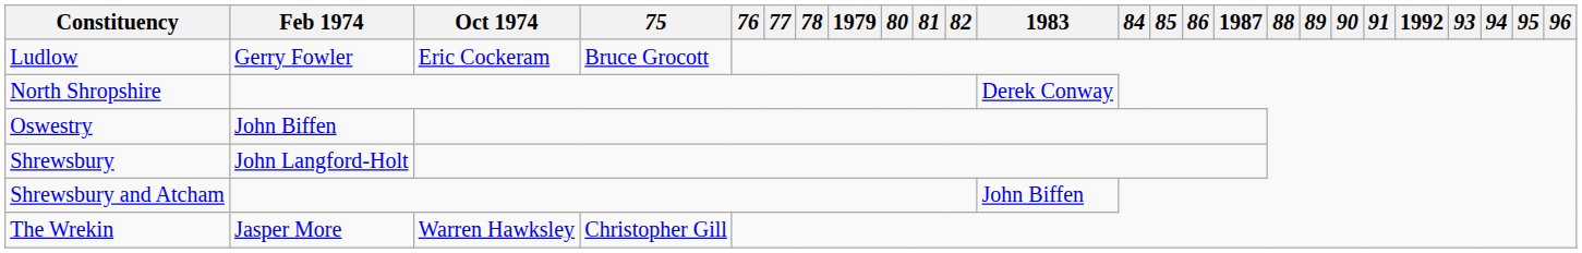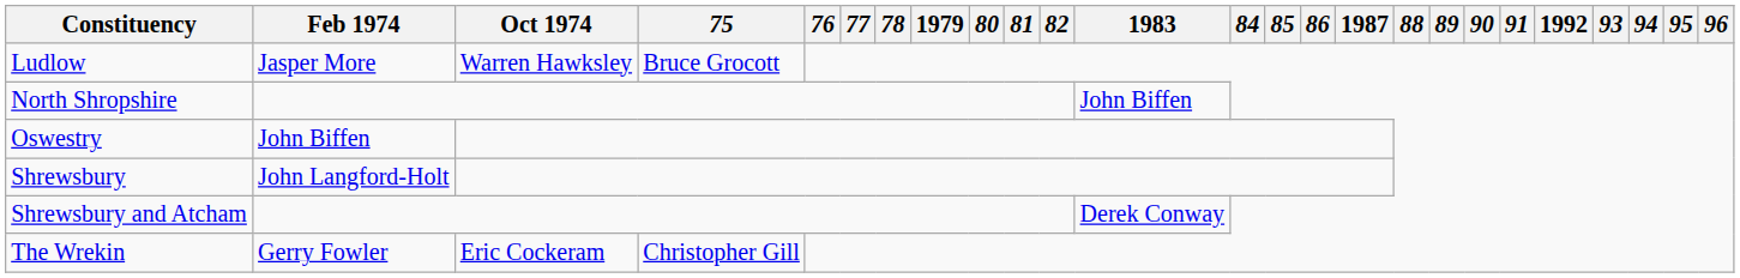Ludlow | Feb 1974: Gerry Fowler -> Jasper More
Ludlow | Oct 1974: Eric Cockeram -> Warren Hawksley
North Shropshire | 1983: Derek Conway -> John Biffen
Shrewsbury and Atcham | 1983: John Biffen -> Derek Conway
The Wrekin | Feb 1974: Jasper More -> Gerry Fowler
The Wrekin | Oct 1974: Warren Hawksley -> Eric Cockeram
